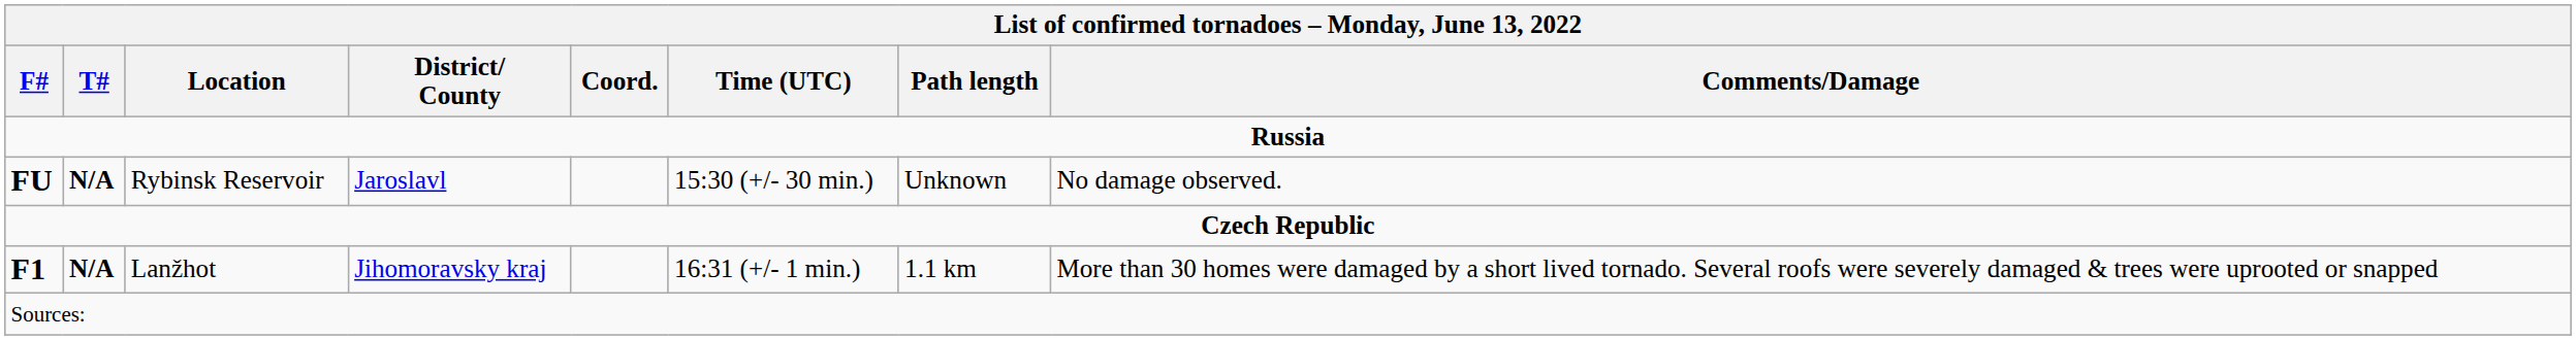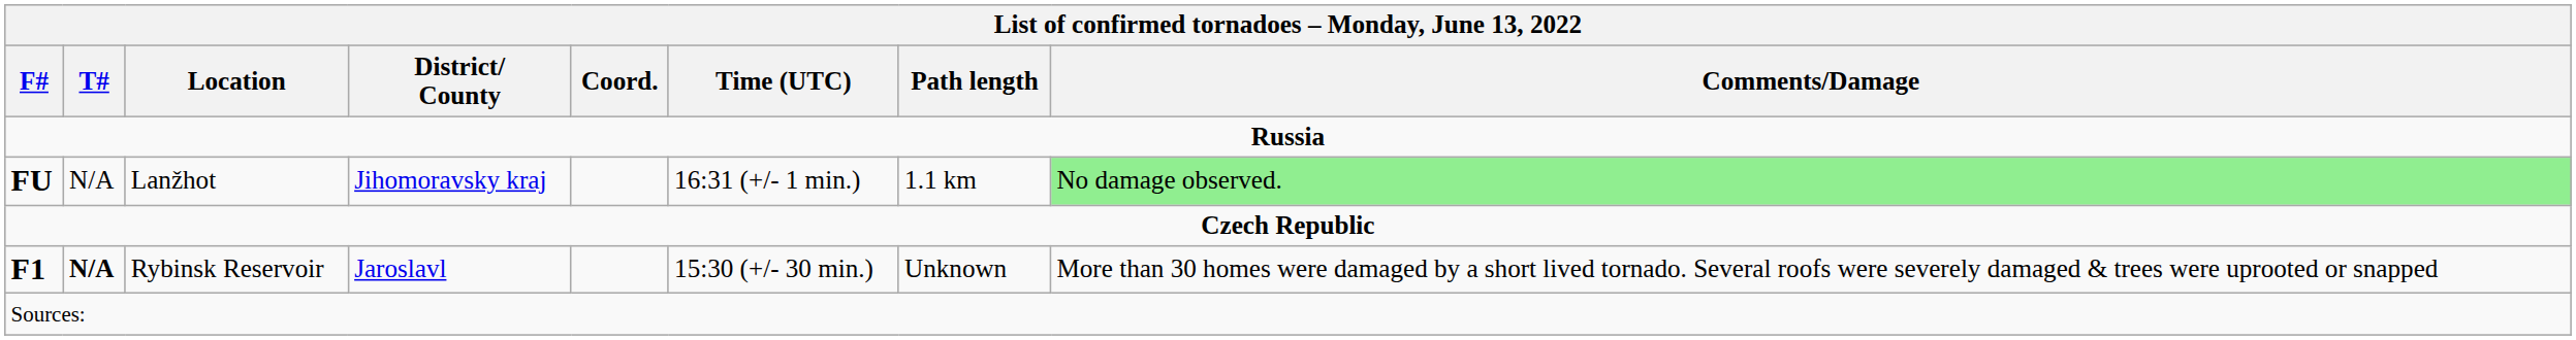FU | T#: bold -> normal
FU | Location: Rybinsk Reservoir -> Lanžhot
FU | District/ County: Jaroslavl -> Jihomoravsky kraj
FU | Time (UTC): 15:30 (+/- 30 min.) -> 16:31 (+/- 1 min.)
FU | Path length: Unknown -> 1.1 km
FU | Comments/Damage: no background -> lightgreen background
F1 | Location: Lanžhot -> Rybinsk Reservoir
F1 | District/ County: Jihomoravsky kraj -> Jaroslavl
F1 | Time (UTC): 16:31 (+/- 1 min.) -> 15:30 (+/- 30 min.)
F1 | Path length: 1.1 km -> Unknown
